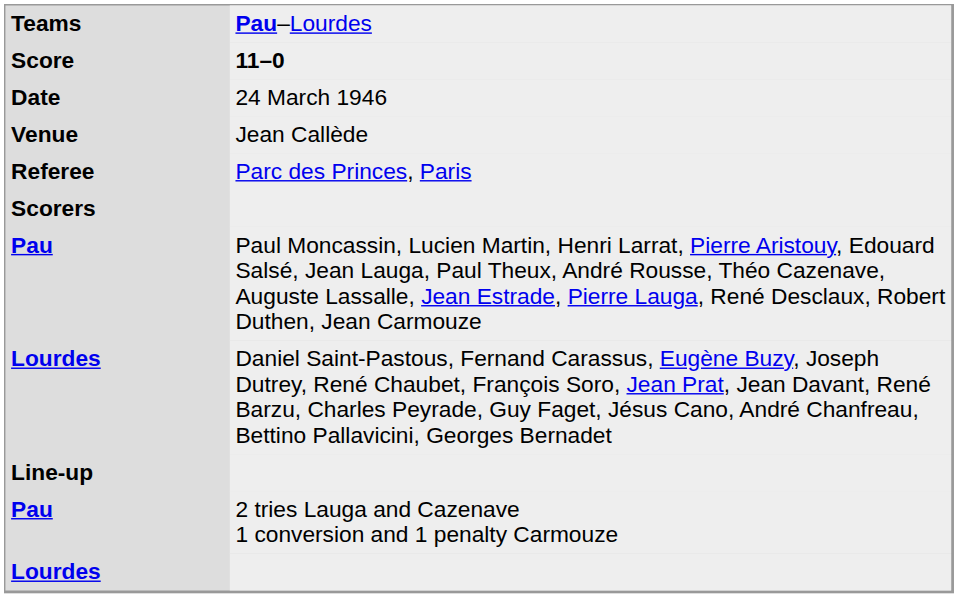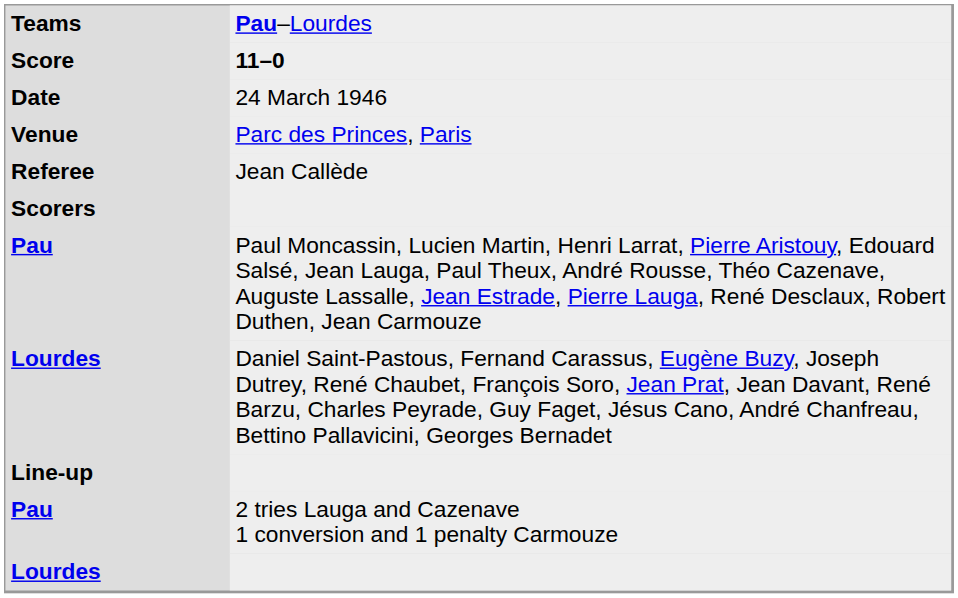row 4 | column 2: Jean Callède -> Parc des Princes, Paris
row 5 | column 2: Parc des Princes, Paris -> Jean Callède
